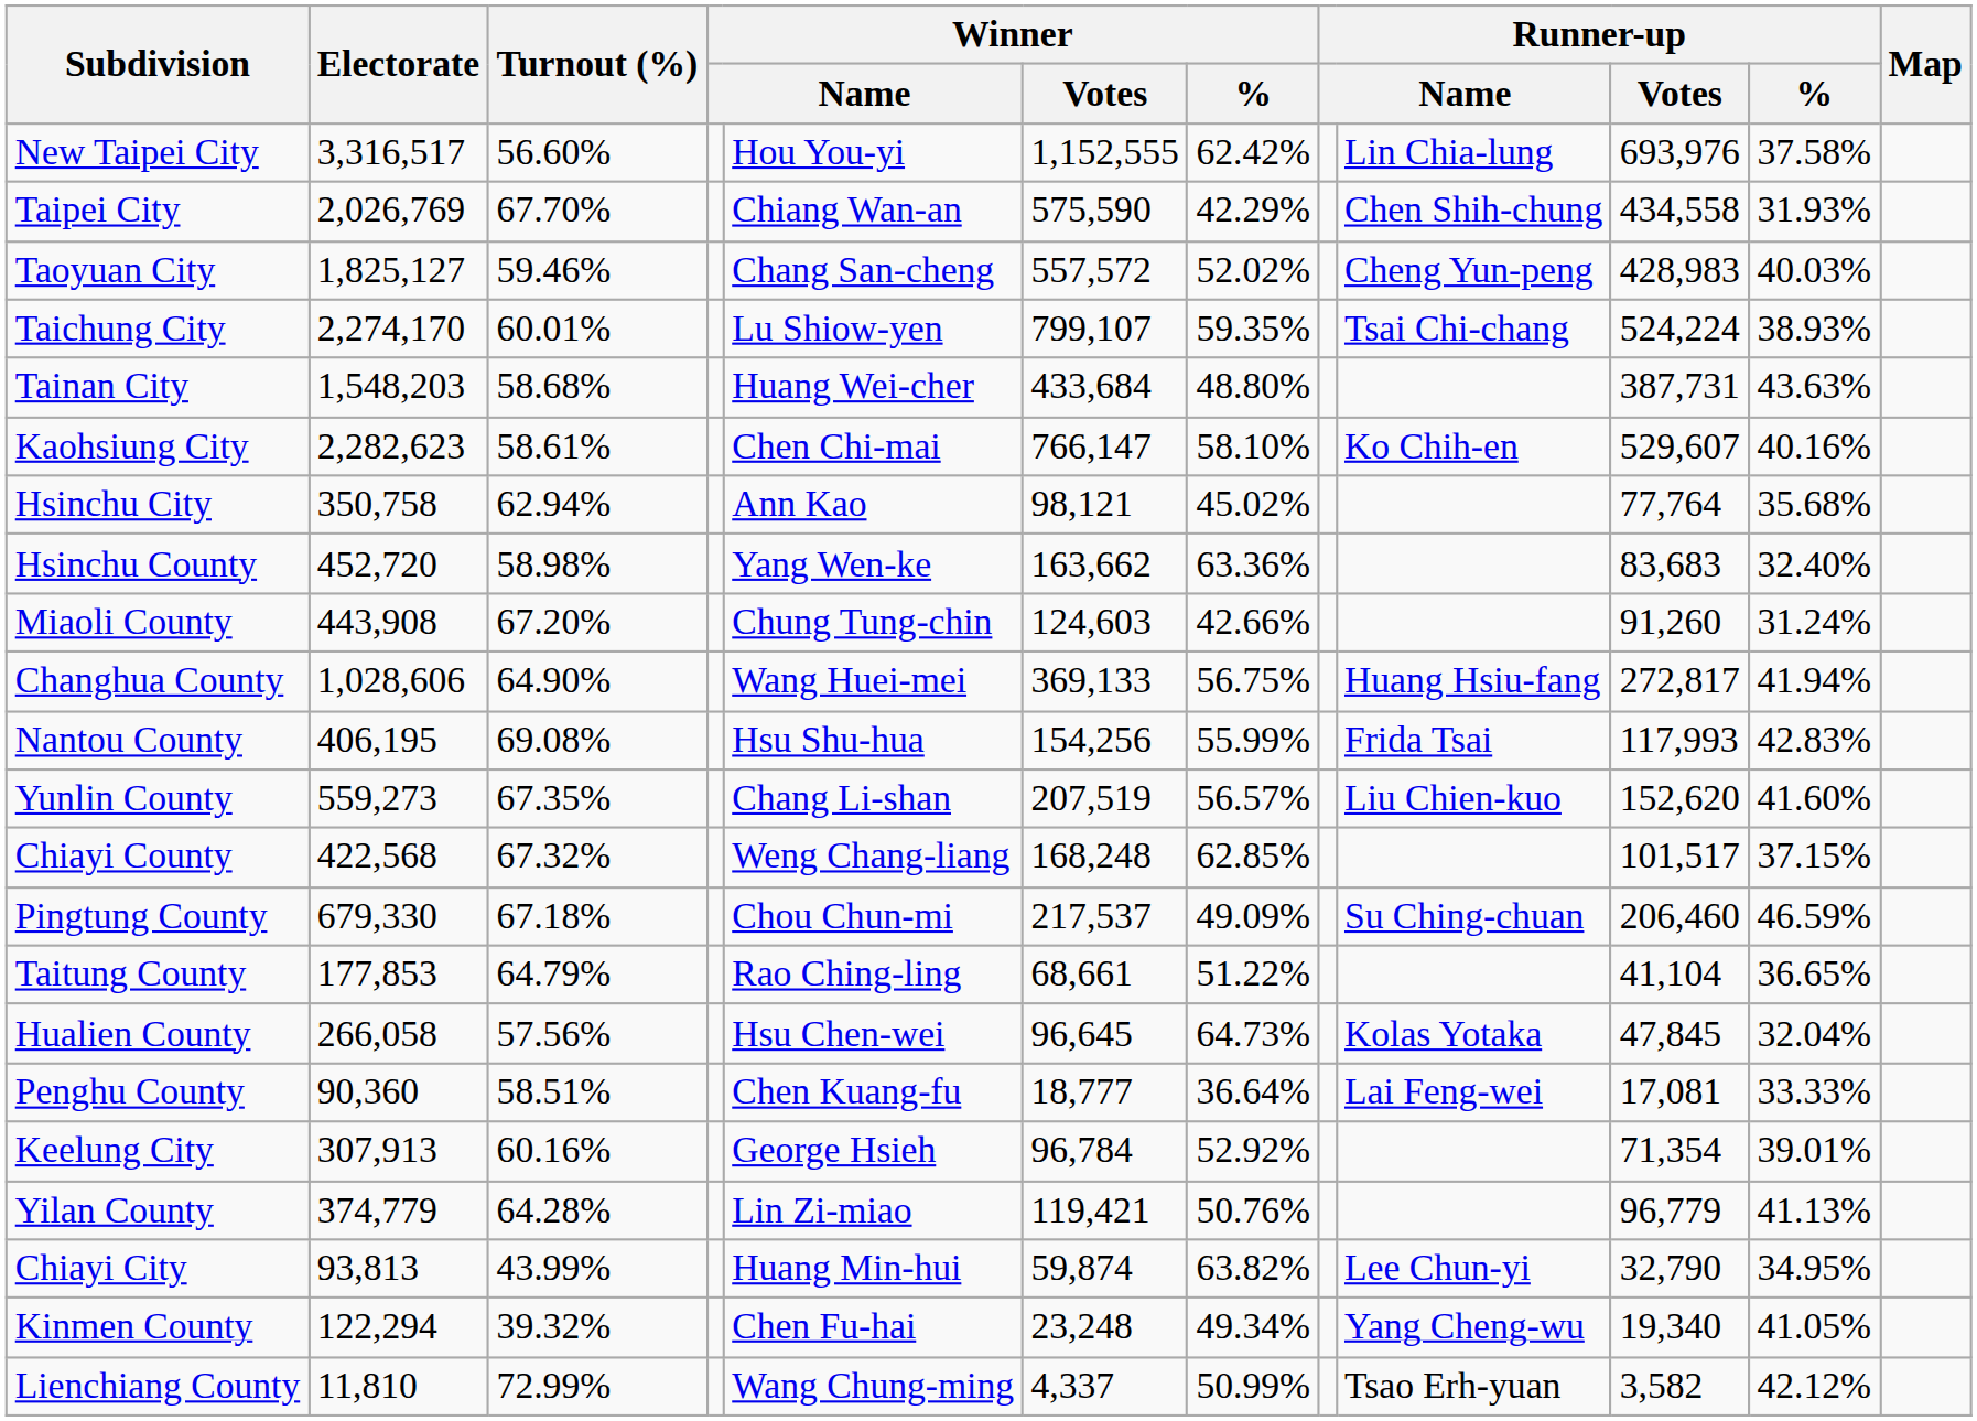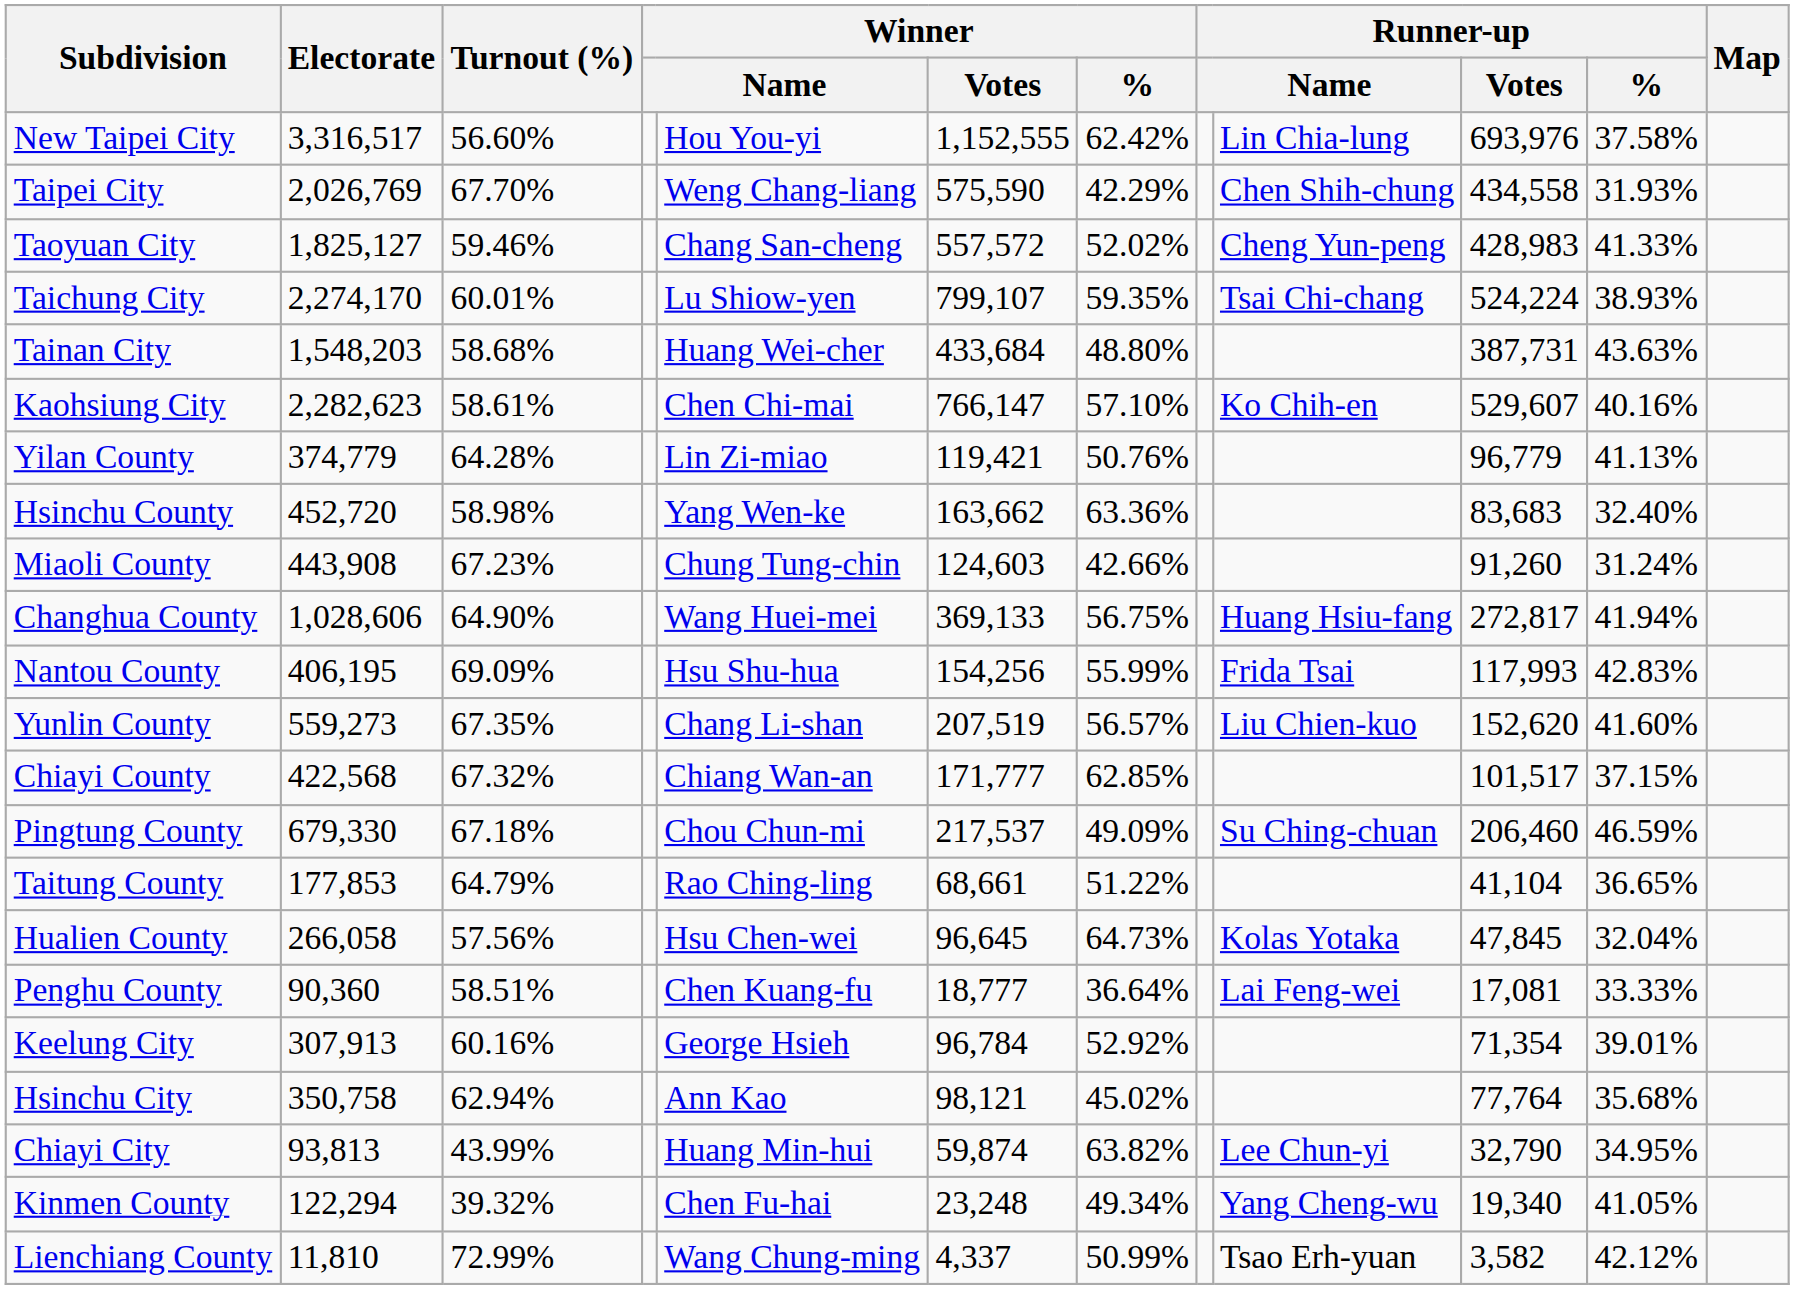Taipei City | column 5: Chiang Wan-an -> Weng Chang-liang
Taoyuan City | Runner-up / %: 40.03% -> 41.33%
Kaohsiung City | Winner / %: 58.10% -> 57.10%
rows swapped: Yilan County <-> Hsinchu City
Miaoli County | Turnout (%): 67.20% -> 67.23%
Nantou County | Turnout (%): 69.08% -> 69.09%
Chiayi County | column 5: Weng Chang-liang -> Chiang Wan-an
Chiayi County | Winner / Votes: 168,248 -> 171,777
